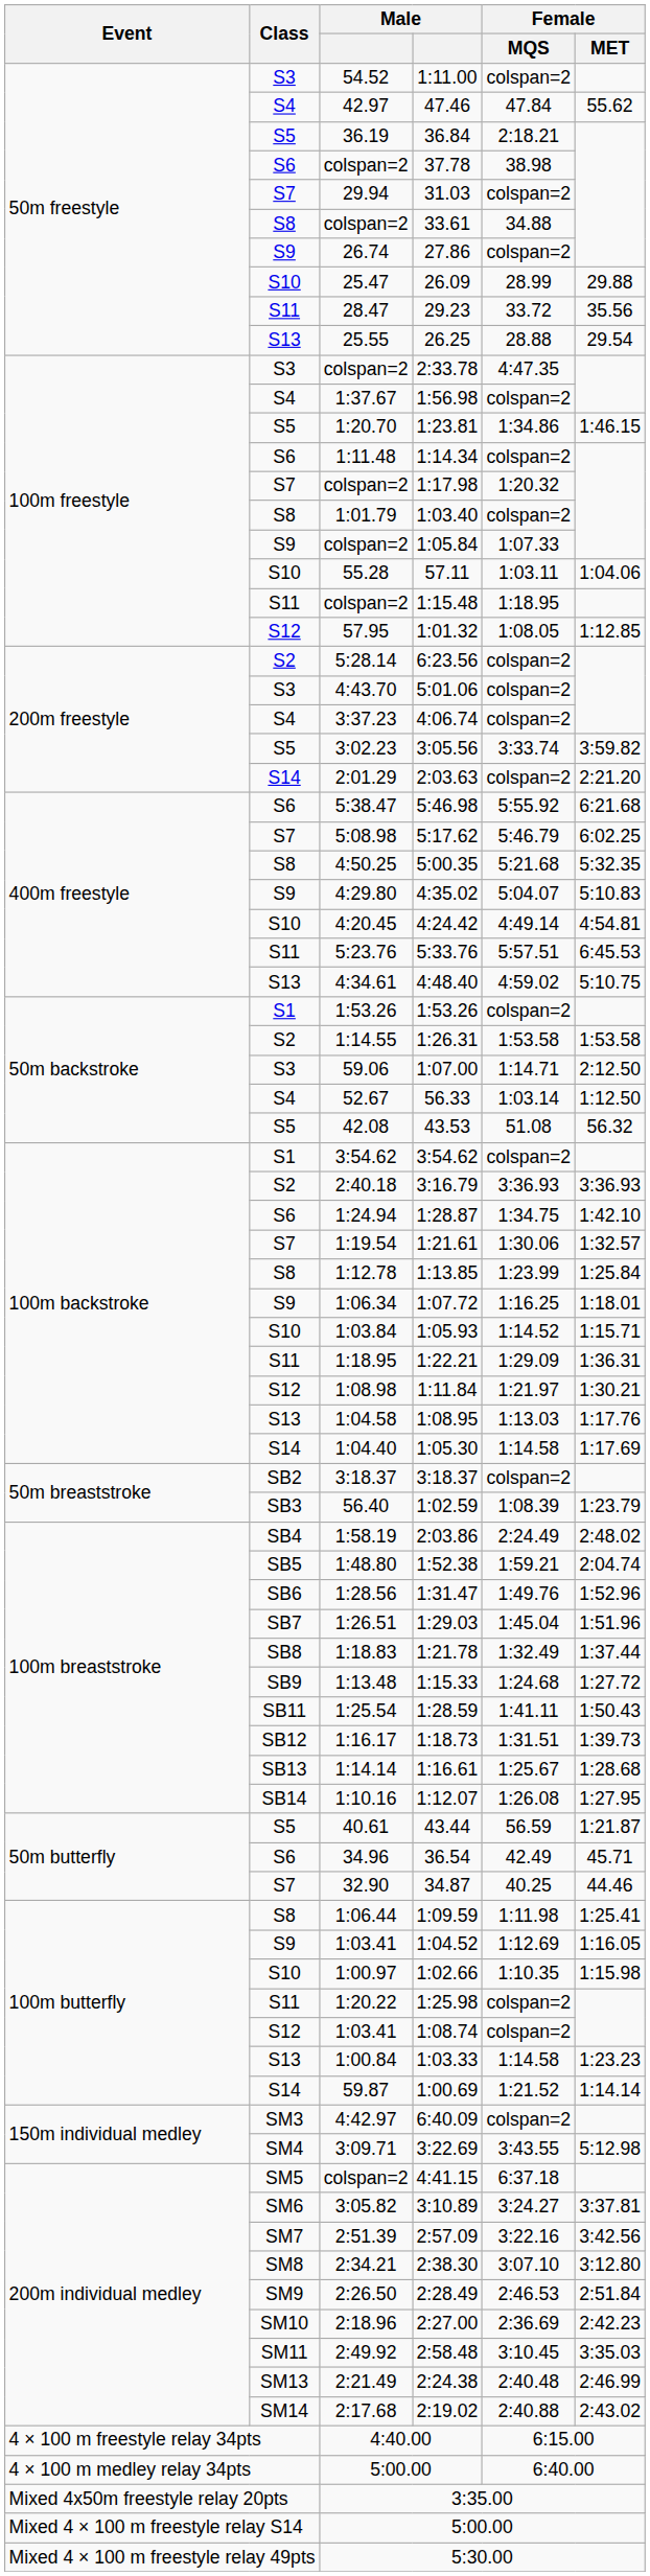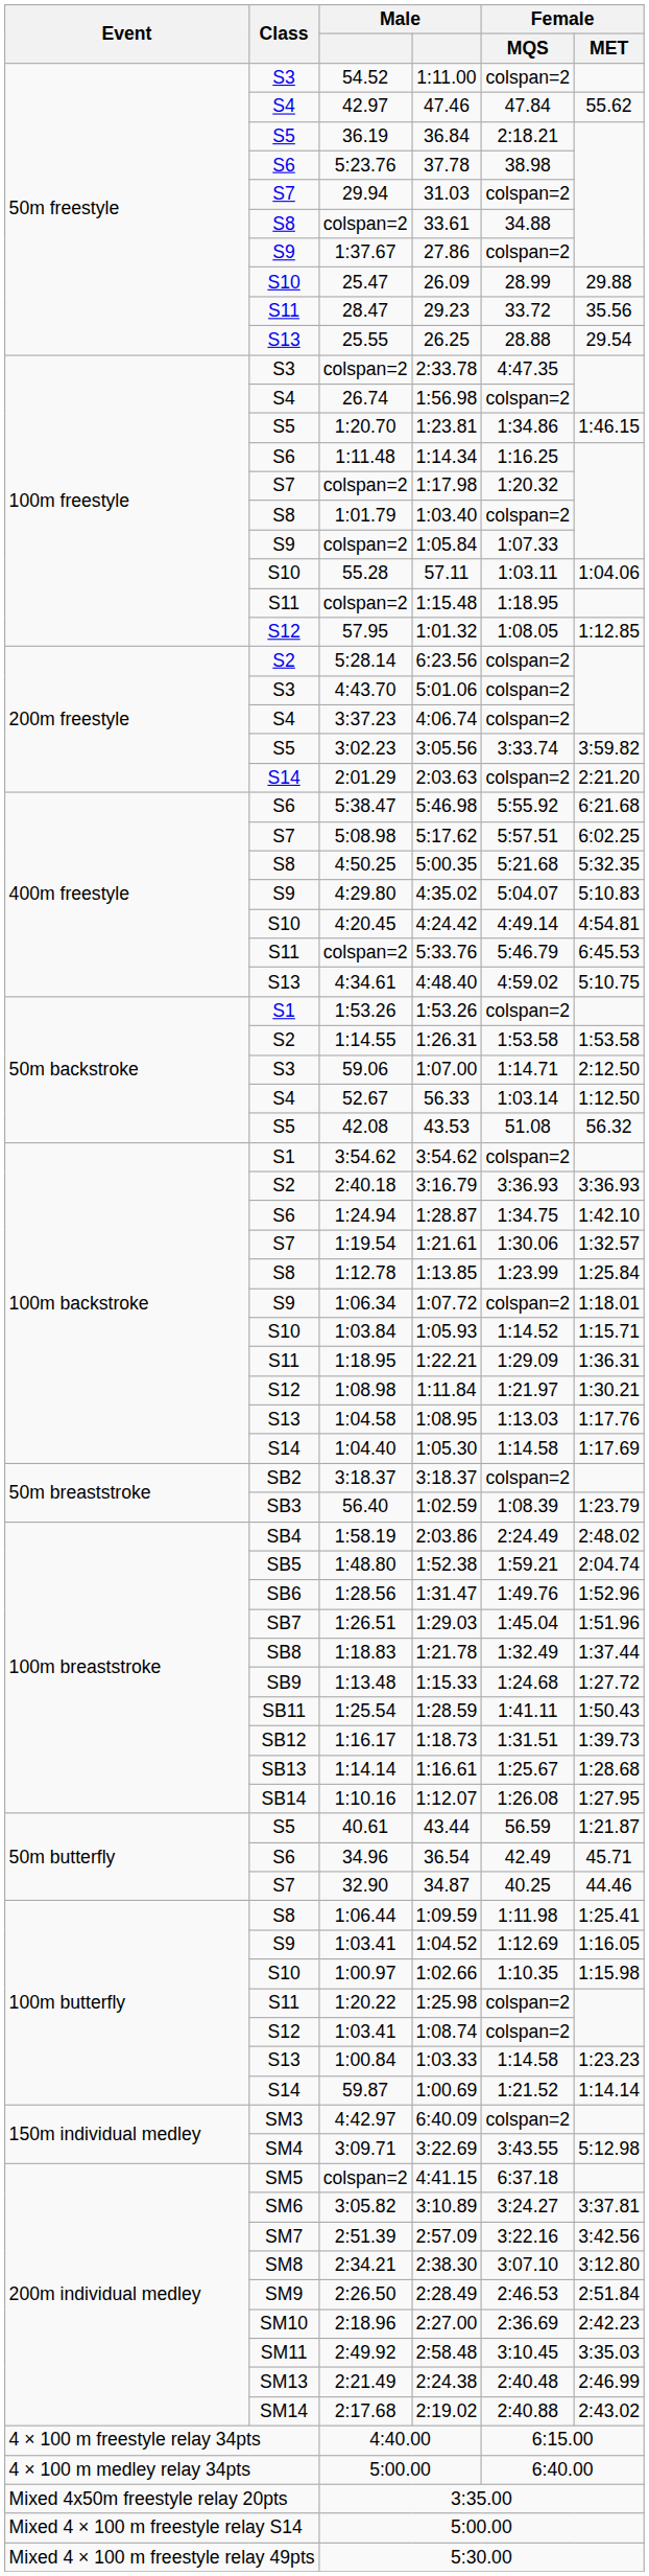37.78 | column 3: colspan=2 -> 5:23.76
27.86 | column 3: 26.74 -> 1:37.67
1:56.98 | column 3: 1:37.67 -> 26.74
1:14.34 | Female / MQS: colspan=2 -> 1:16.25
5:17.62 | Female / MQS: 5:46.79 -> 5:57.51
5:33.76 | column 3: 5:23.76 -> colspan=2
5:33.76 | Female / MQS: 5:57.51 -> 5:46.79
1:07.72 | Female / MQS: 1:16.25 -> colspan=2
